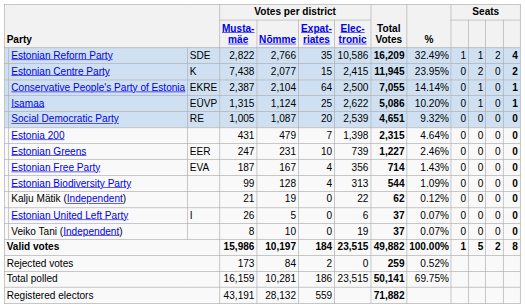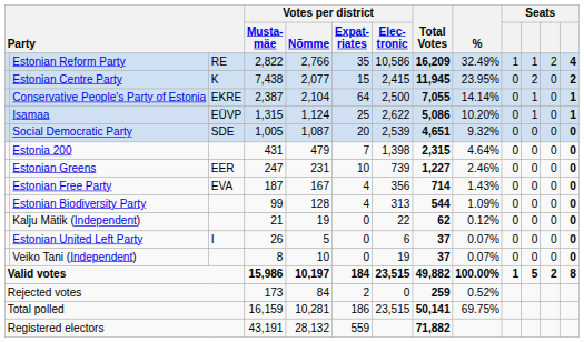Estonian Reform Party | column 3: SDE -> RE
Social Democratic Party | column 3: RE -> SDE
